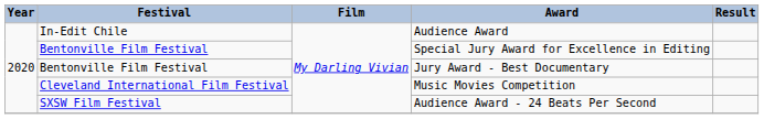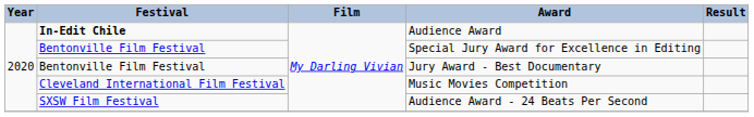Audience Award | Festival: normal -> bold
